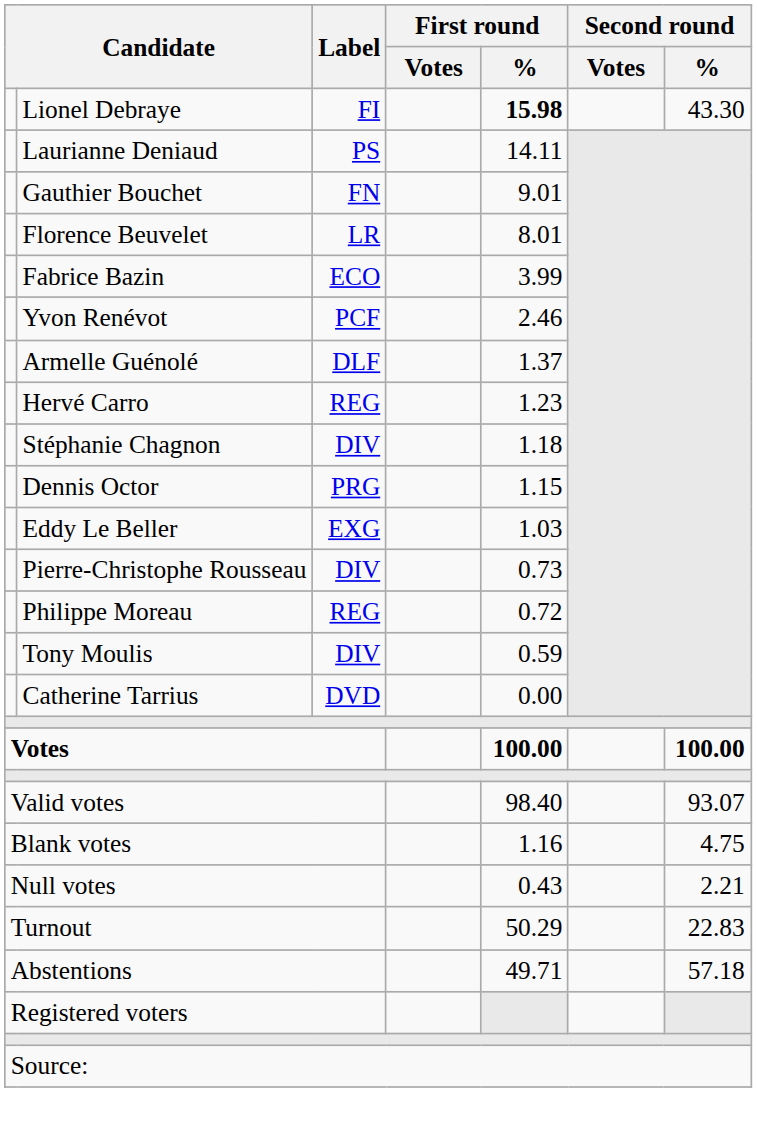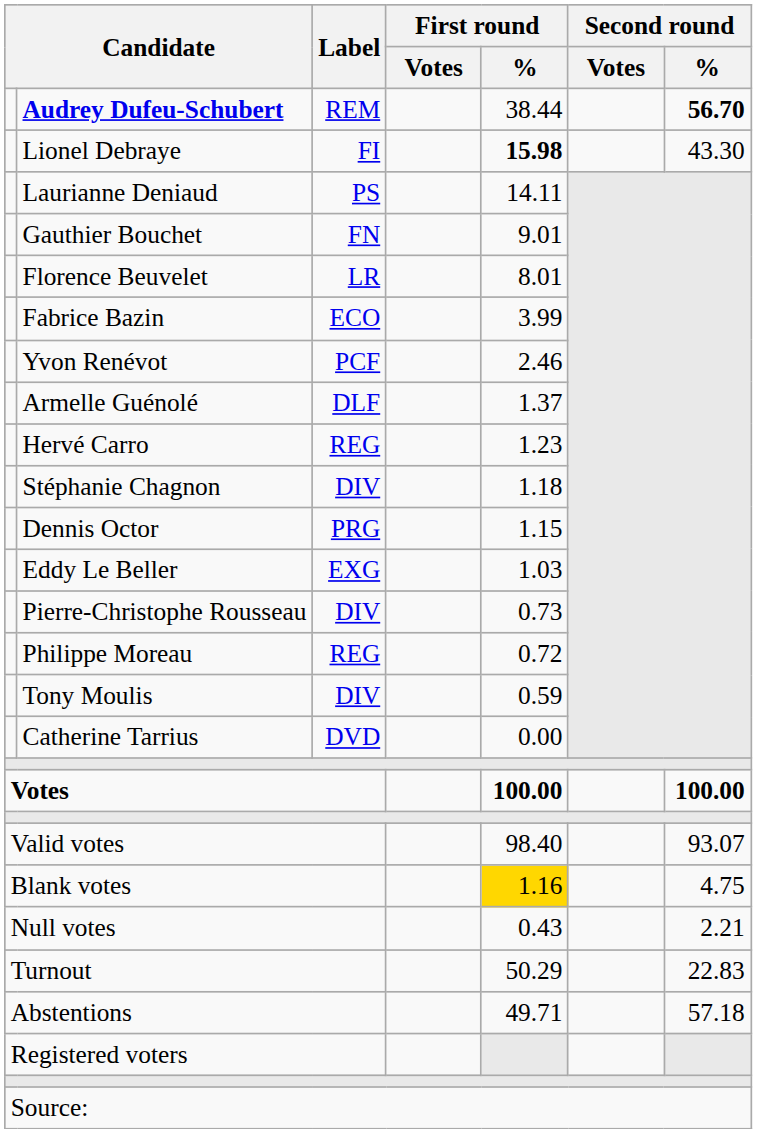+ row: Audrey Dufeu-Schubert | REM | 38.44 | 56.70
Blank votes | First round / %: no background -> gold background
